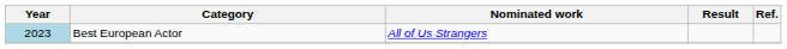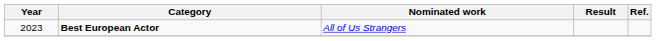row 2 | Year: lightblue background -> no background
row 2 | Category: normal -> bold
